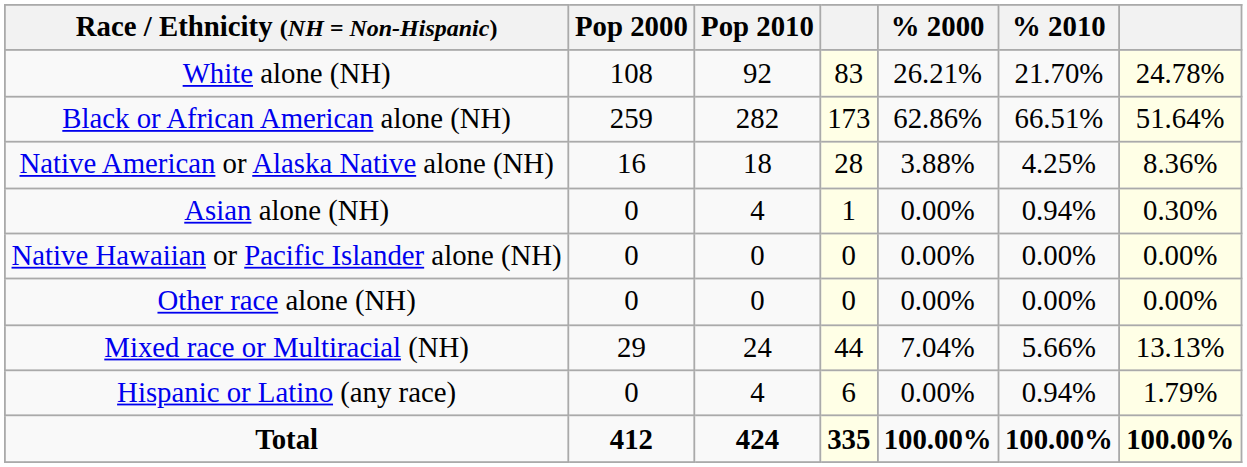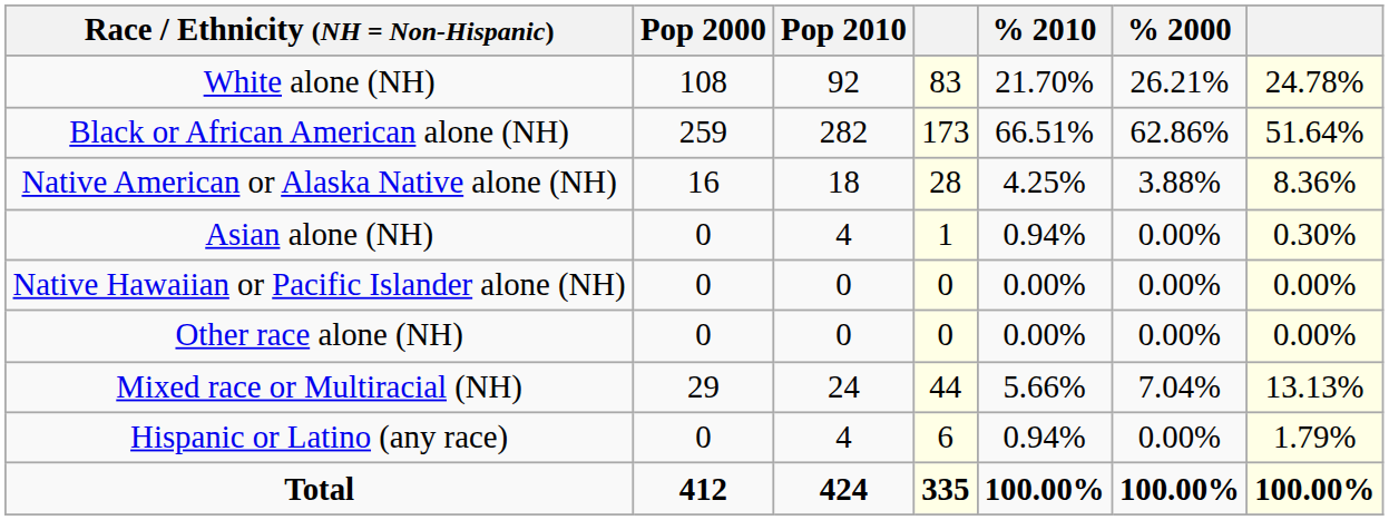columns swapped: % 2000 <-> % 2010
